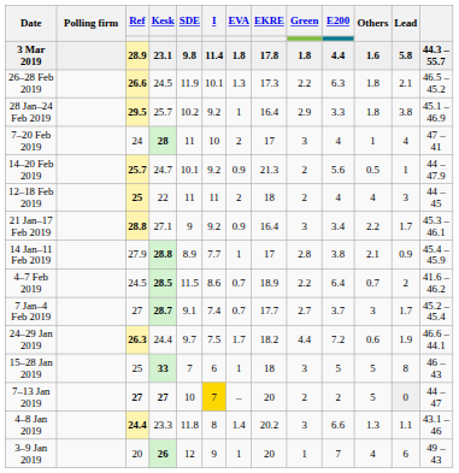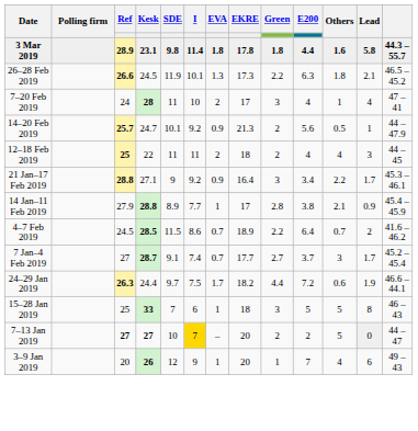- row: 28 Jan–24 Feb 2019 | 29.5 | 25.7 | 10.2 | 9.2 | 1 | 16.4 | 2.9 | 3.3 | 1.8 | 3.8 | 45.1 – 46.9
- row: 4–8 Jan 2019 | 24.4 | 23.3 | 11.8 | 8 | 1.4 | 20.2 | 3 | 6.6 | 1.3 | 1.1 | 43.1 – 46
